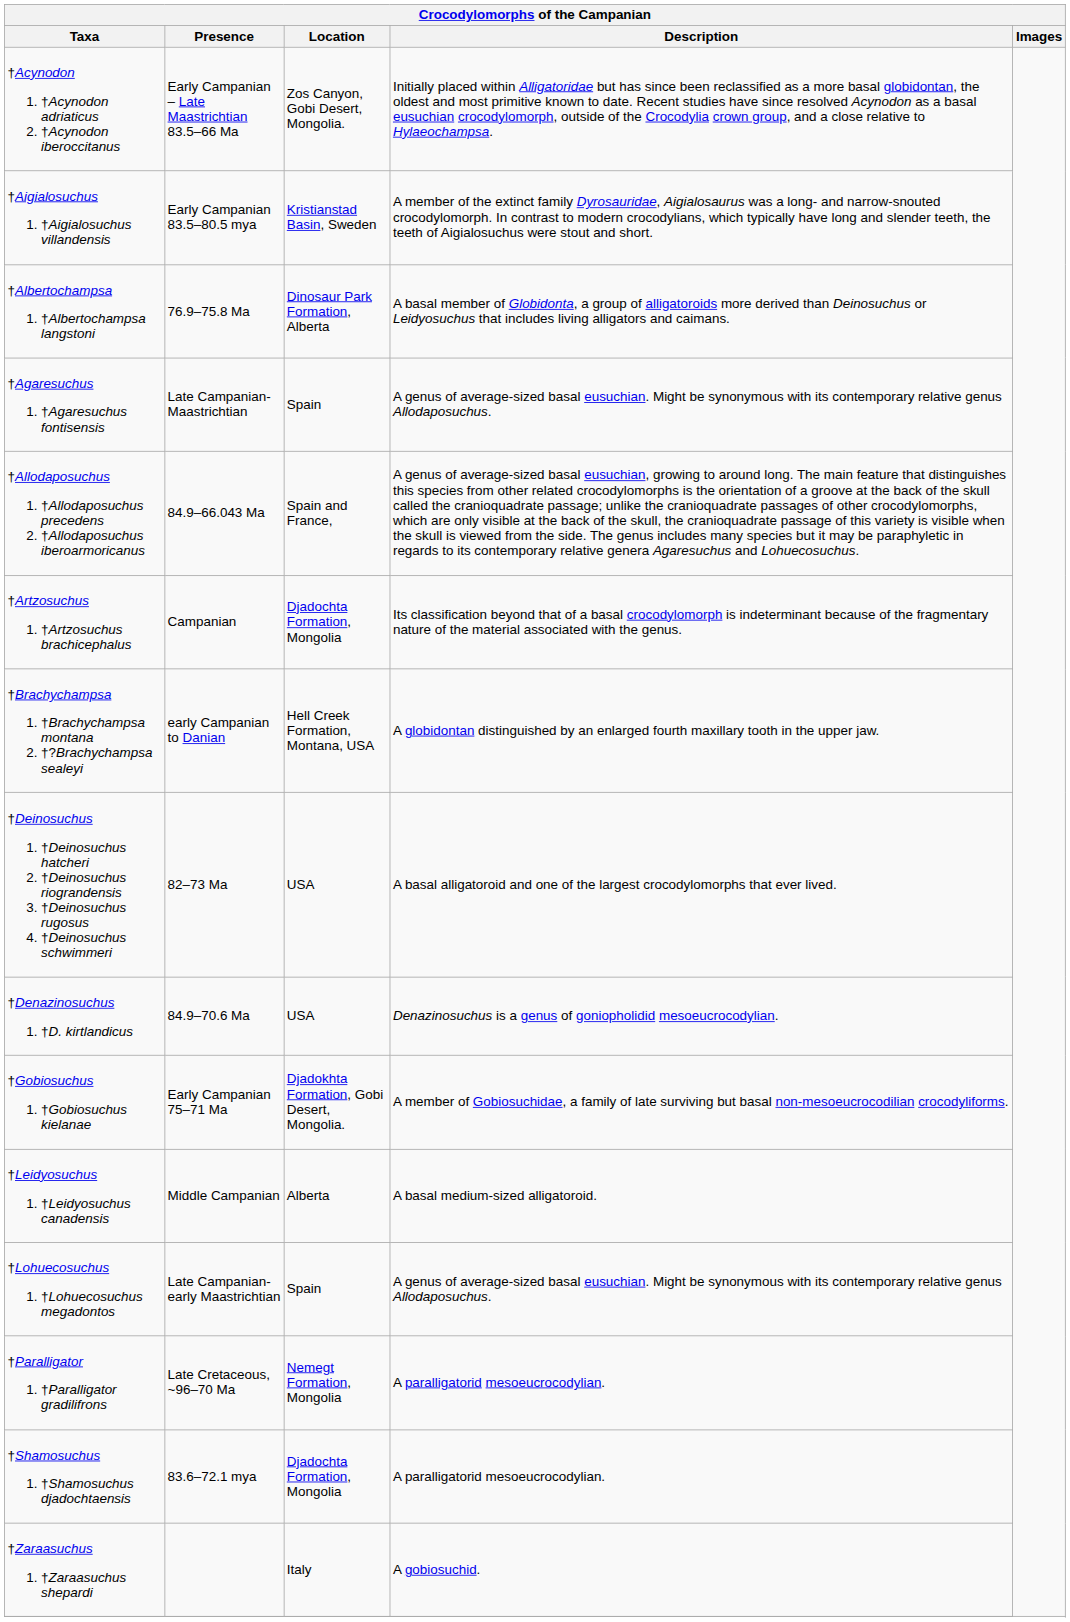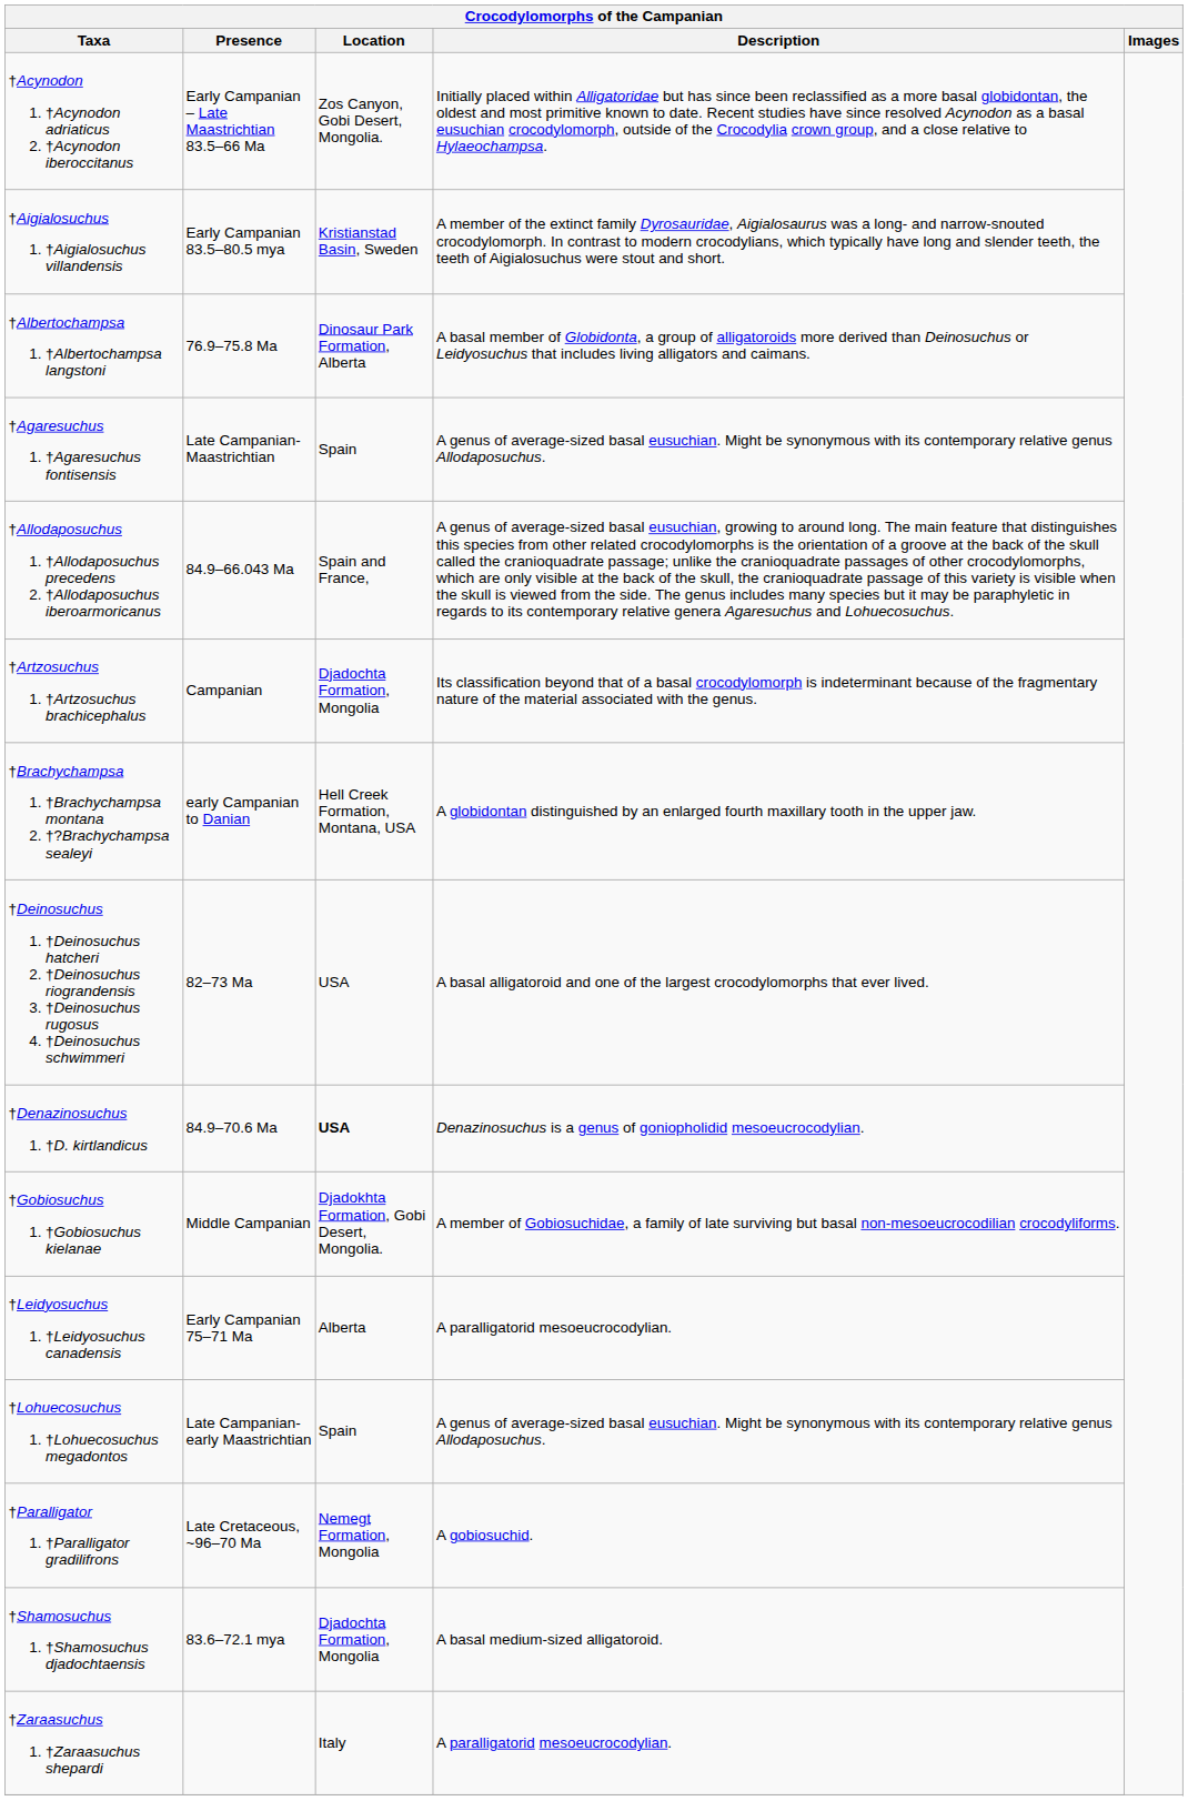†Denazinosuchus †D. kirtlandicus | Location: normal -> bold
†Gobiosuchus †Gobiosuchus kielanae | Presence: Early Campanian 75–71 Ma -> Middle Campanian
†Leidyosuchus †Leidyosuchus canadensis | Presence: Middle Campanian -> Early Campanian 75–71 Ma
†Leidyosuchus †Leidyosuchus canadensis | Description: A basal medium-sized alligatoroid. -> A paralligatorid mesoeucrocodylian.
†Paralligator †Paralligator gradilifrons | Description: A paralligatorid mesoeucrocodylian. -> A gobiosuchid.
†Shamosuchus †Shamosuchus djadochtaensis | Description: A paralligatorid mesoeucrocodylian. -> A basal medium-sized alligatoroid.
†Zaraasuchus †Zaraasuchus shepardi | Description: A gobiosuchid. -> A paralligatorid mesoeucrocodylian.
